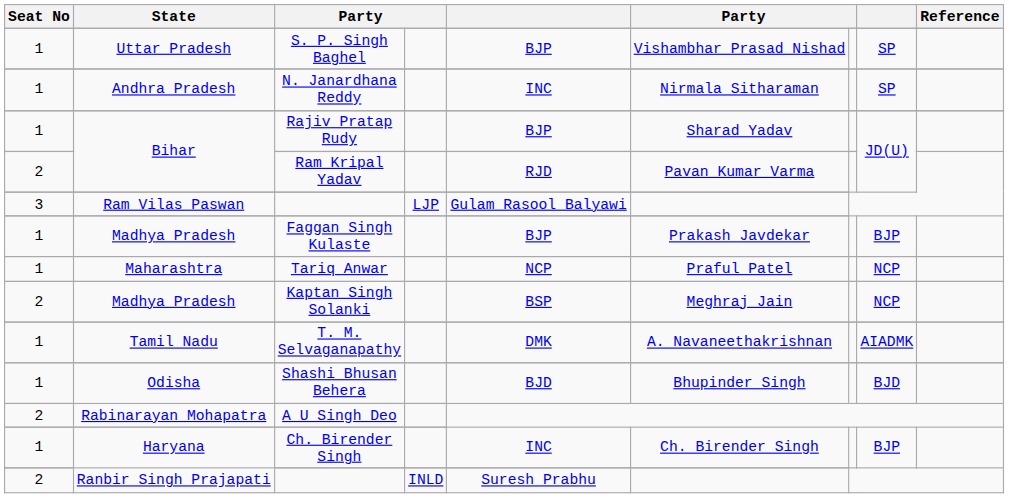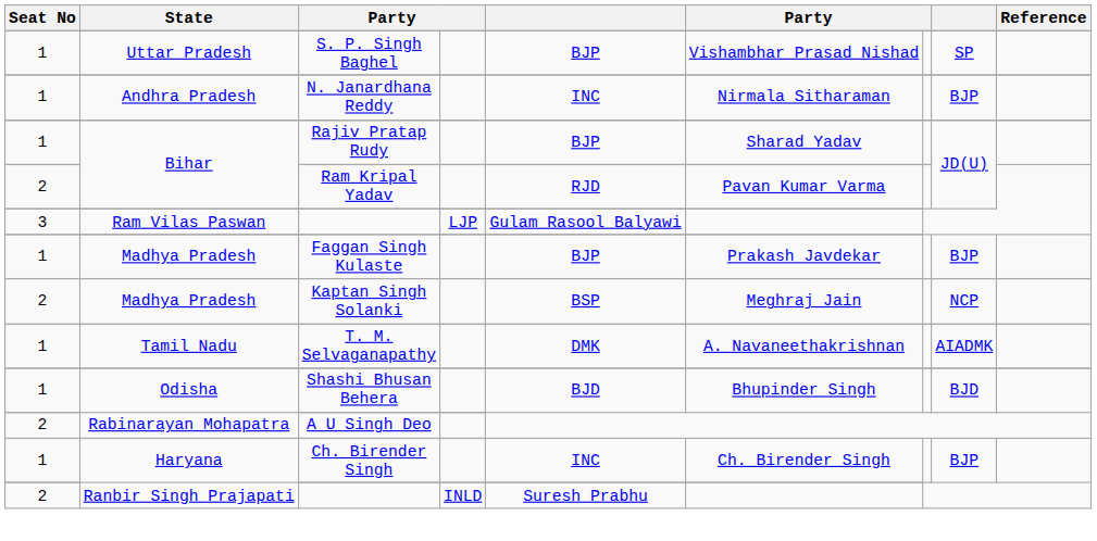N. Janardhana Reddy | column 8: SP -> BJP
- row: 1 | Maharashtra | Tariq Anwar | NCP | Praful Patel | NCP
